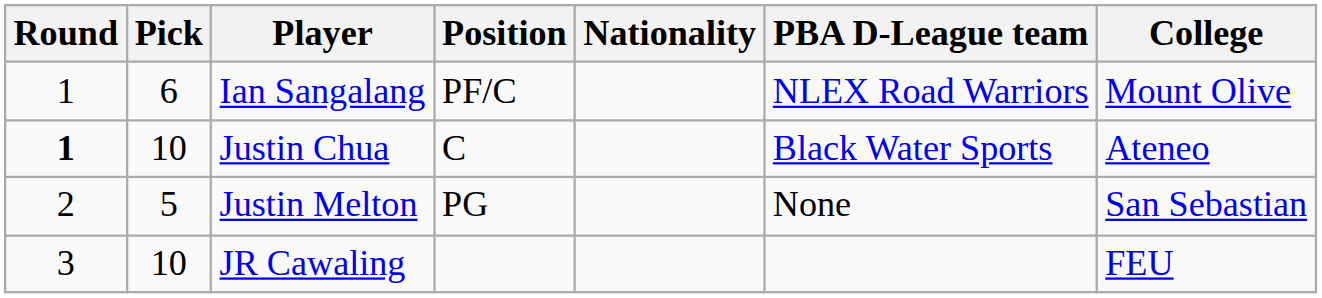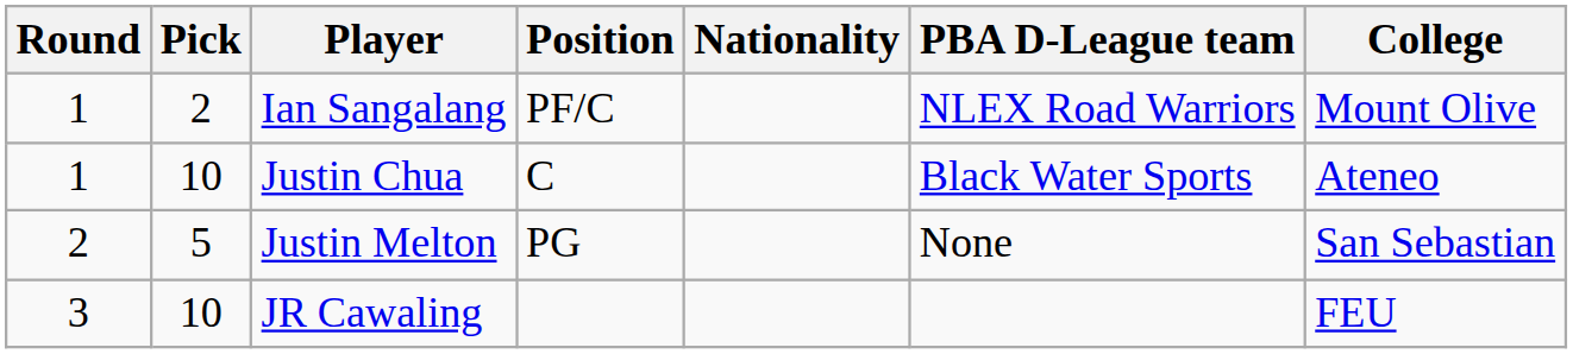Ian Sangalang | Pick: 6 -> 2
Justin Chua | Round: bold -> normal
